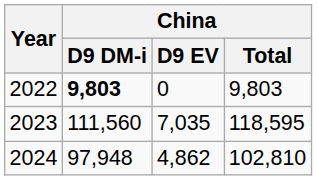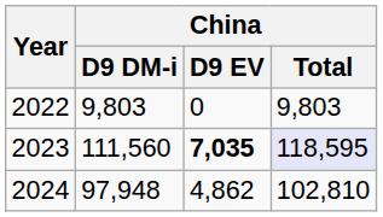2022 | China / D9 DM-i: bold -> normal
2023 | China / D9 EV: normal -> bold
2023 | China / Total: no background -> lavender background
